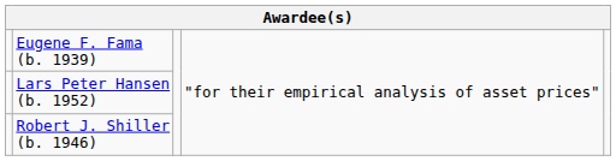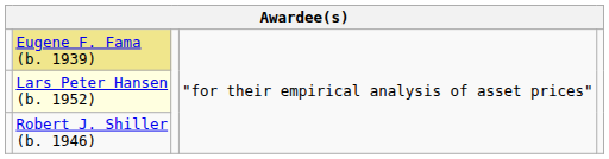Eugene F. Fama (b. 1939) | column 2: no background -> khaki background
Lars Peter Hansen (b. 1952) | column 2: no background -> lightyellow background
